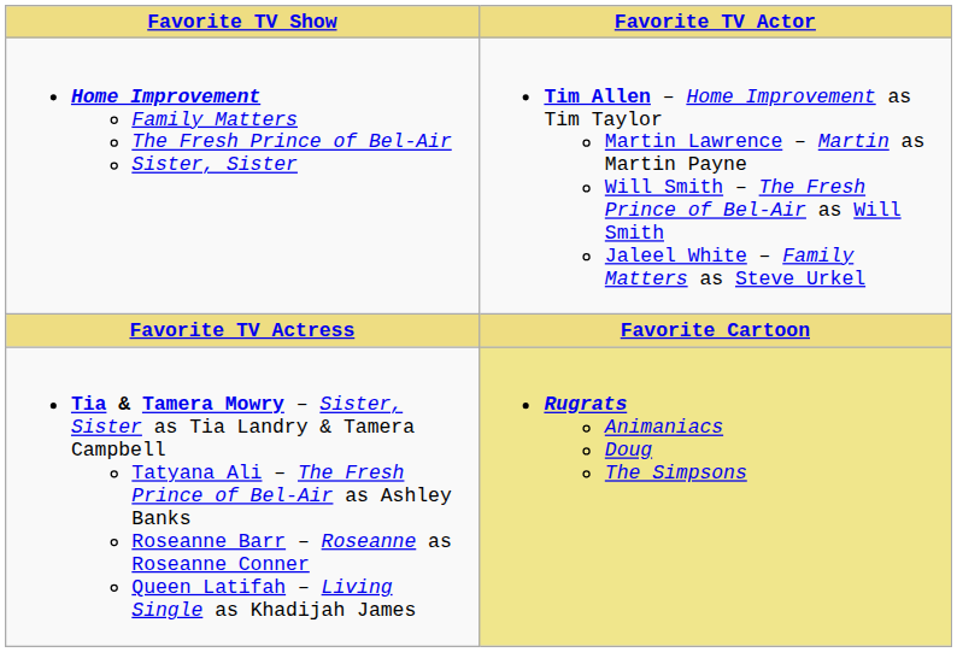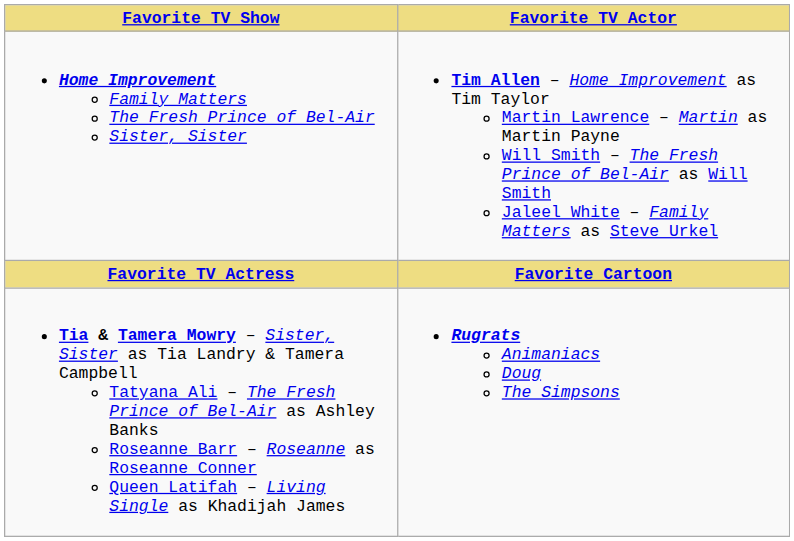row 4 | Favorite TV Actor: khaki background -> no background
